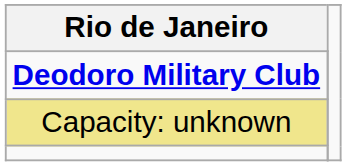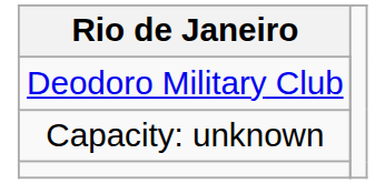Deodoro Military Club | column 1: bold -> normal
Capacity: unknown | column 1: khaki background -> no background
